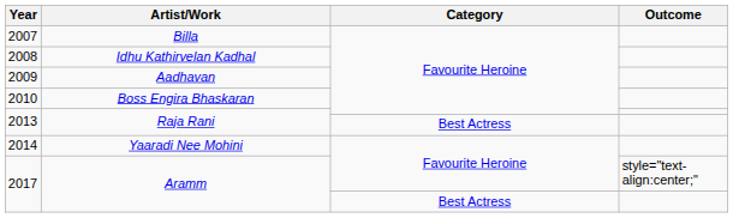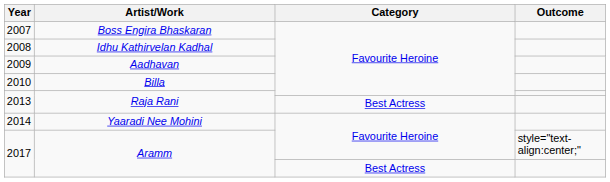2007 | Artist/Work: Billa -> Boss Engira Bhaskaran
2010 | Artist/Work: Boss Engira Bhaskaran -> Billa
